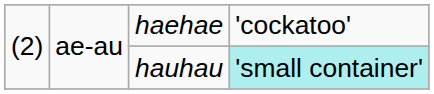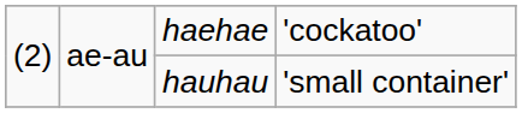ae-au / hauhau | column 4: paleturquoise background -> no background
